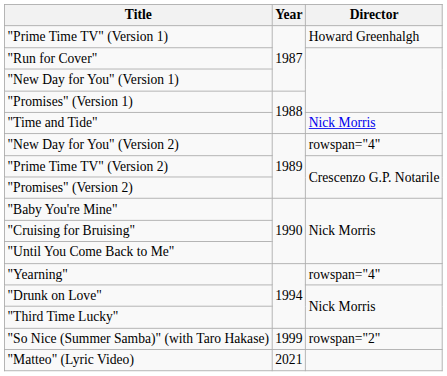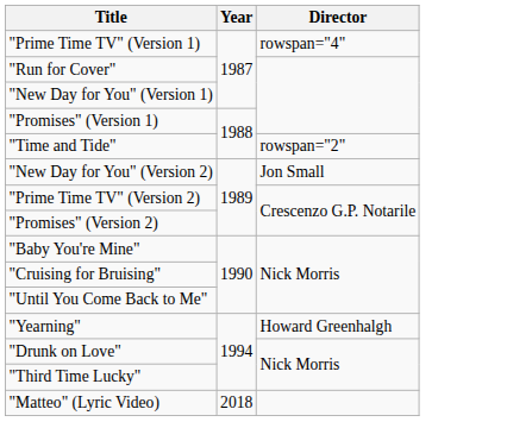"Prime Time TV" (Version 1) | Director: Howard Greenhalgh -> rowspan="4"
"Time and Tide" | Director: Nick Morris -> rowspan="2"
"New Day for You" (Version 2) | Director: rowspan="4" -> Jon Small
"Yearning" | Director: rowspan="4" -> Howard Greenhalgh
- row: "So Nice (Summer Samba)" (with Taro Hakase) | 1999 | rowspan="2"
"Matteo" (Lyric Video) | Year: 2021 -> 2018
